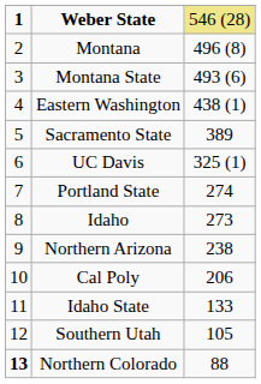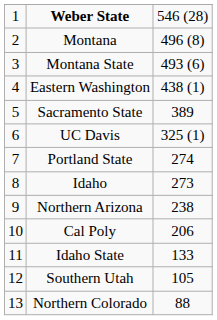Weber State | column 1: bold -> normal
Weber State | column 3: khaki background -> no background
Northern Colorado | column 1: bold -> normal
